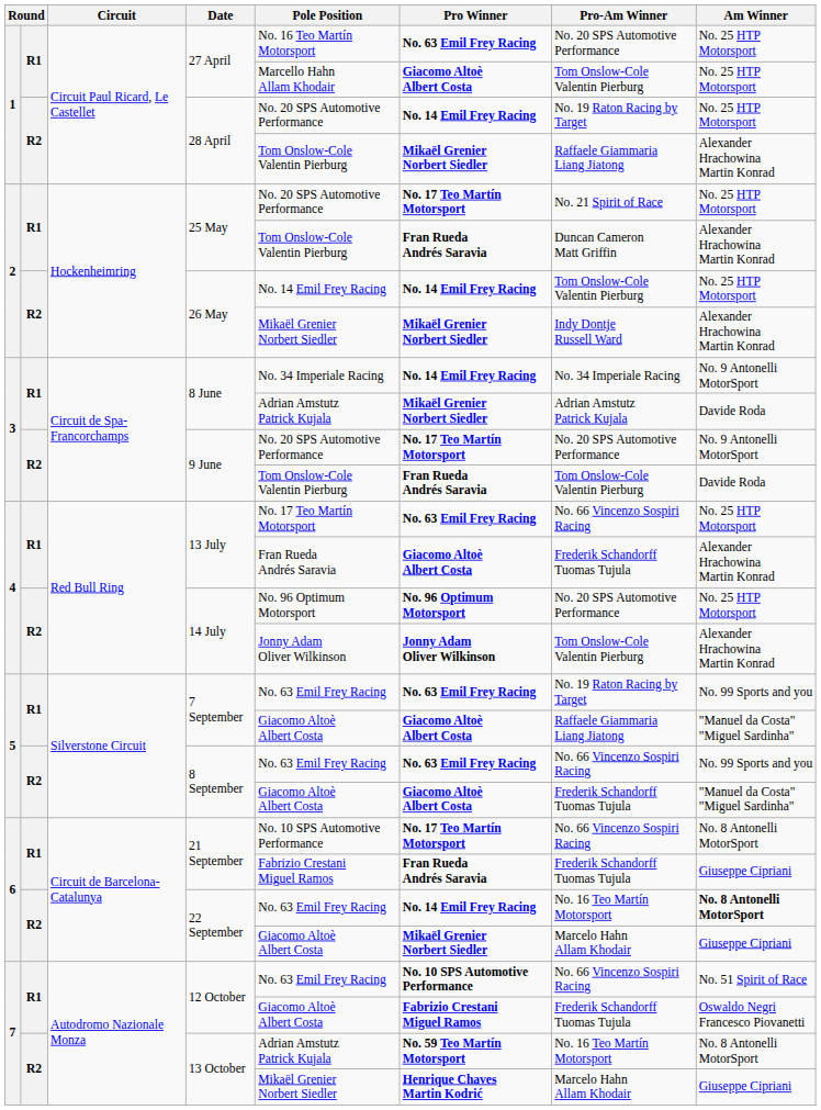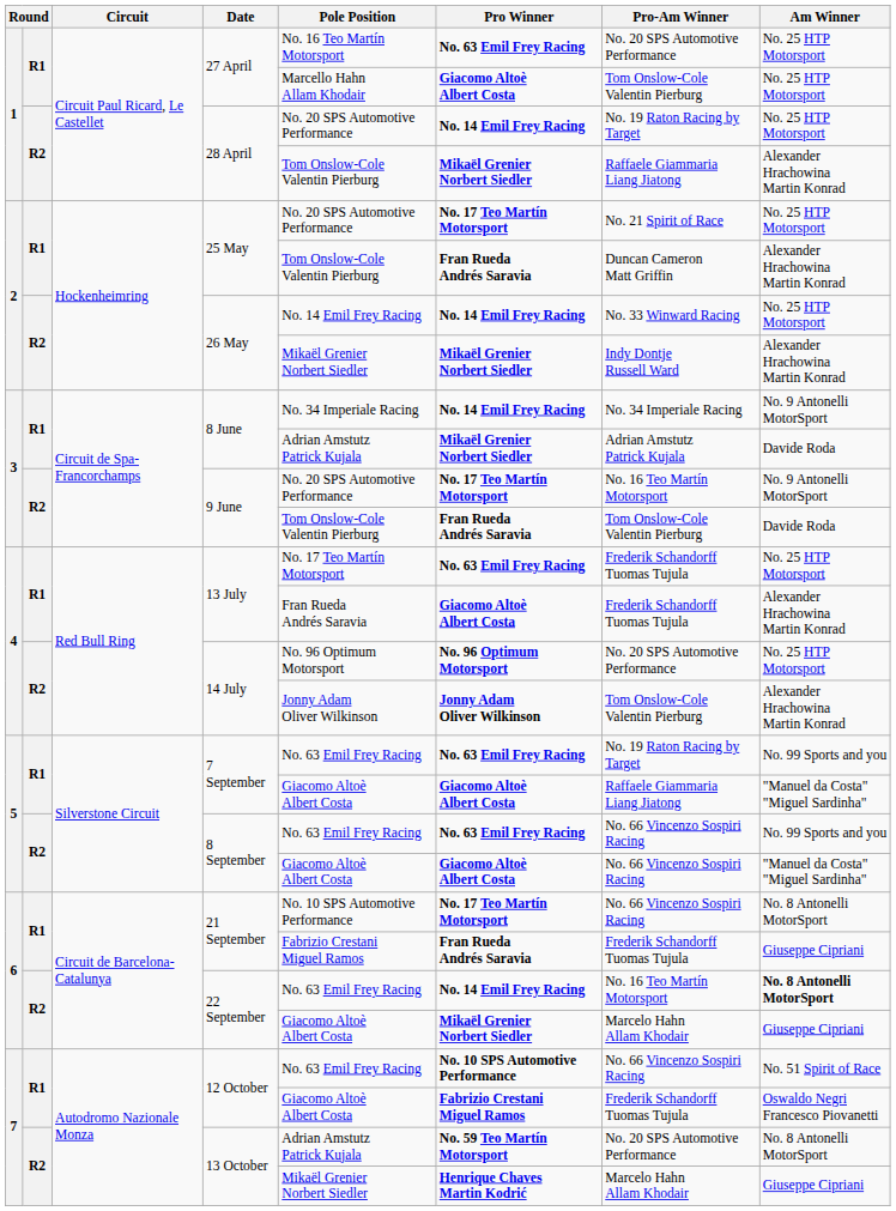row 8 | Pro-Am Winner: Tom Onslow-Cole Valentin Pierburg -> No. 33 Winward Racing
row 12 | Pro-Am Winner: No. 20 SPS Automotive Performance -> No. 16 Teo Martín Motorsport
row 14 | Pro-Am Winner: No. 66 Vincenzo Sospiri Racing -> Frederik Schandorff Tuomas Tujula
row 21 | Pro-Am Winner: Frederik Schandorff Tuomas Tujula -> No. 66 Vincenzo Sospiri Racing
row 28 | Pro-Am Winner: No. 16 Teo Martín Motorsport -> No. 20 SPS Automotive Performance
